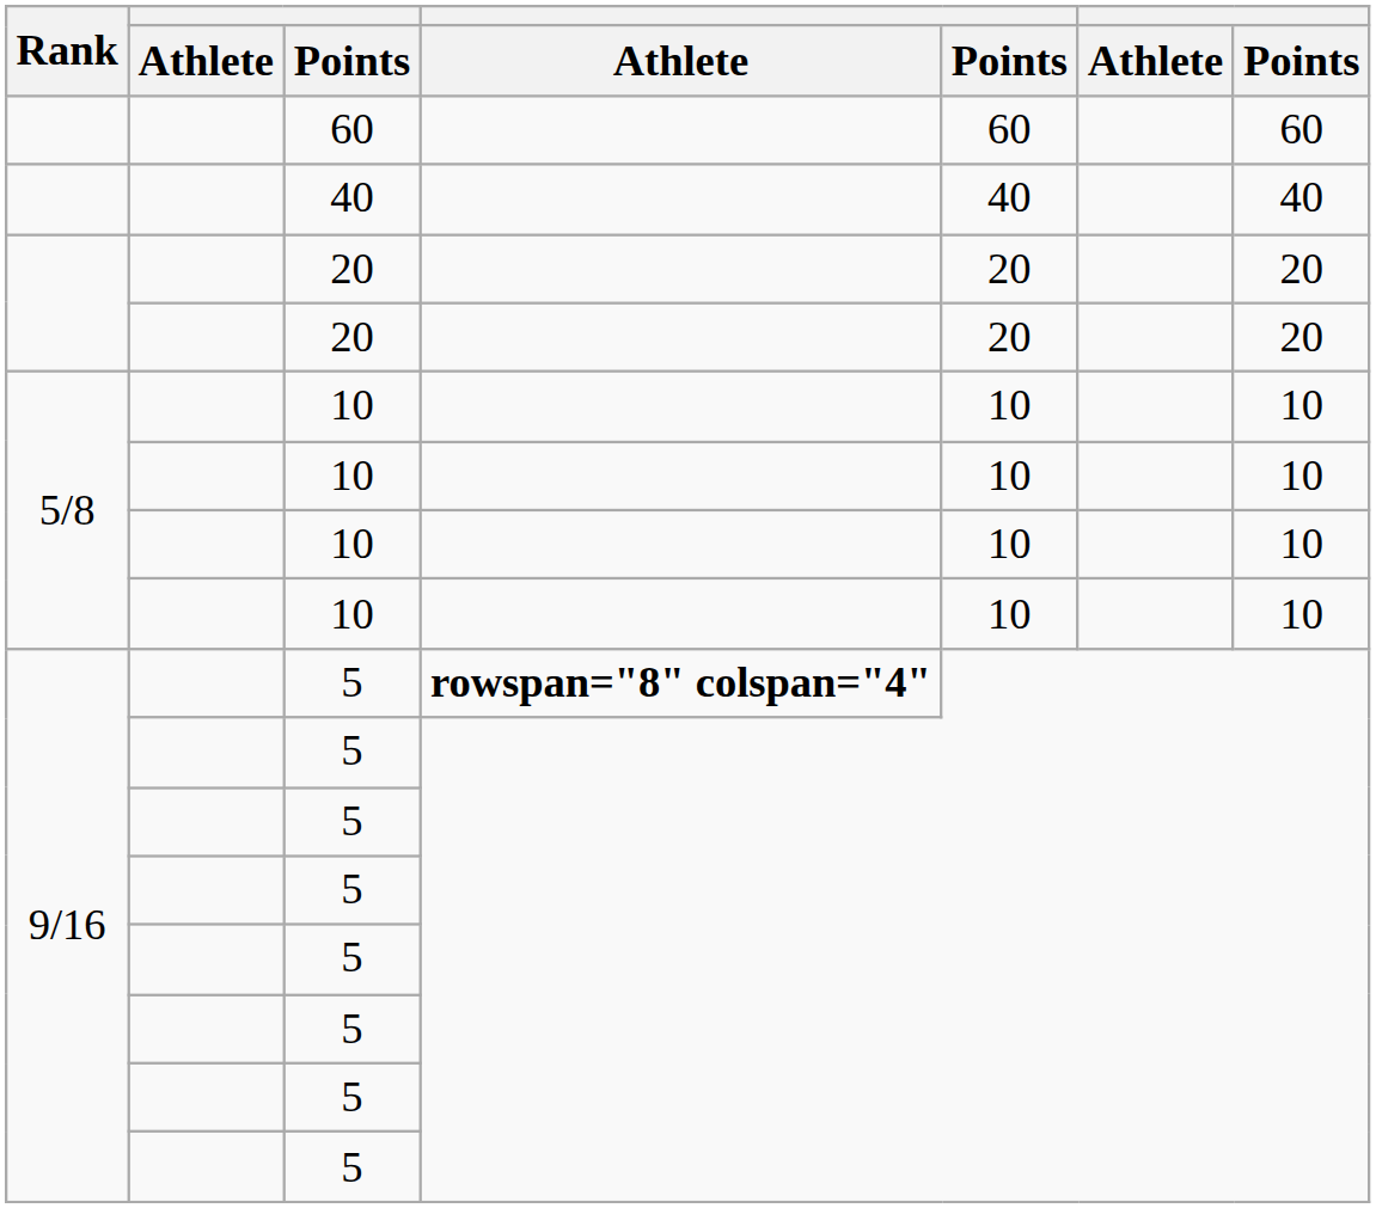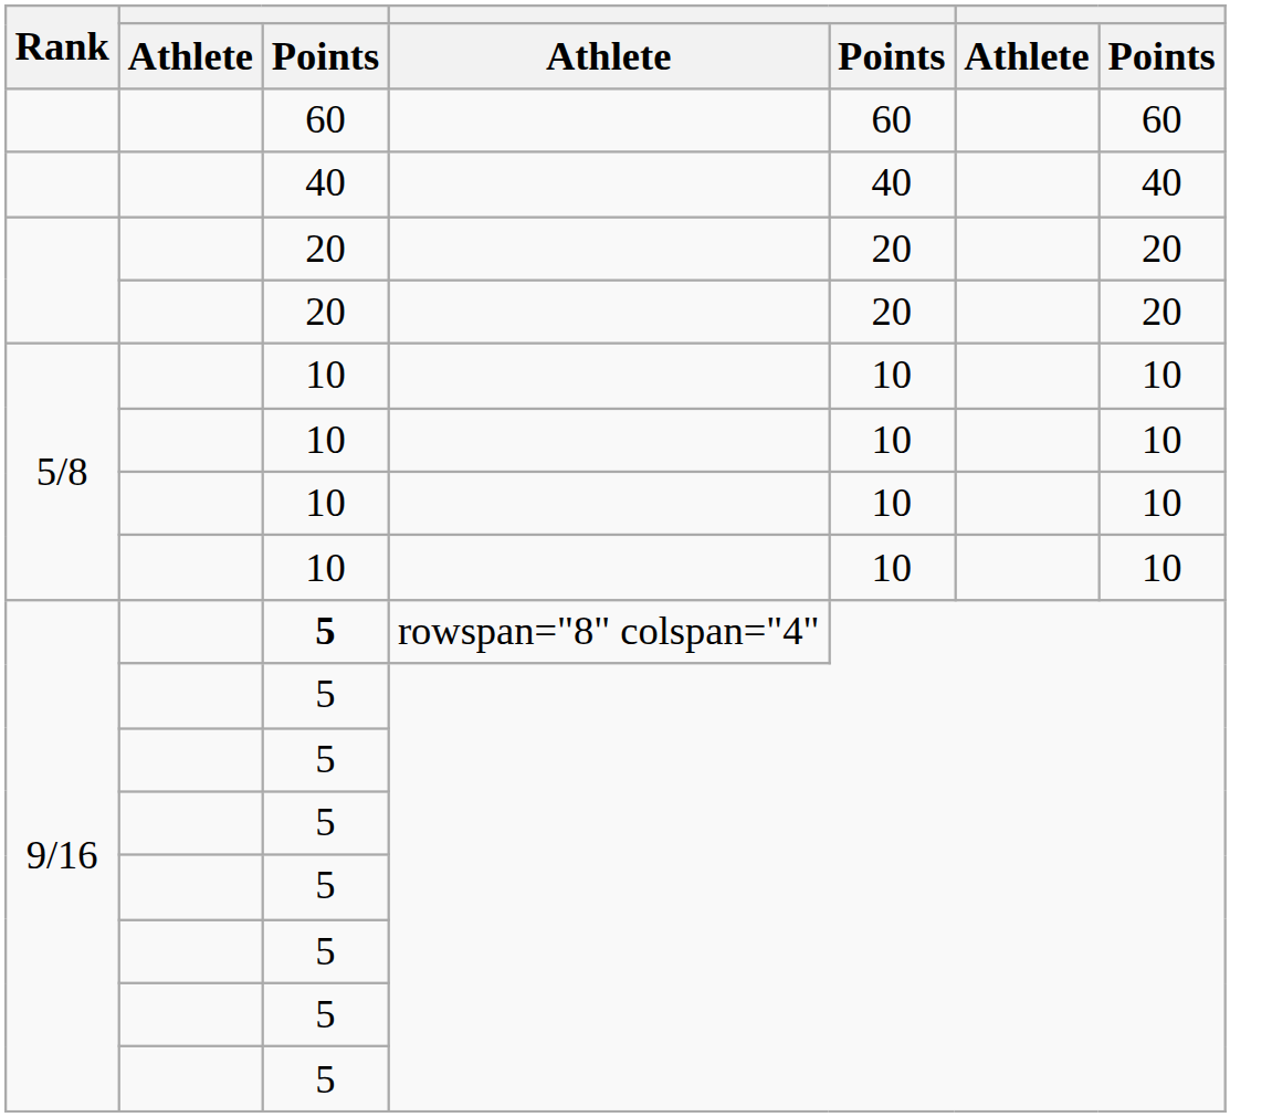5 / rowspan="8" colspan="4" | column 3: normal -> bold
5 / rowspan="8" colspan="4" | column 4: bold -> normal
